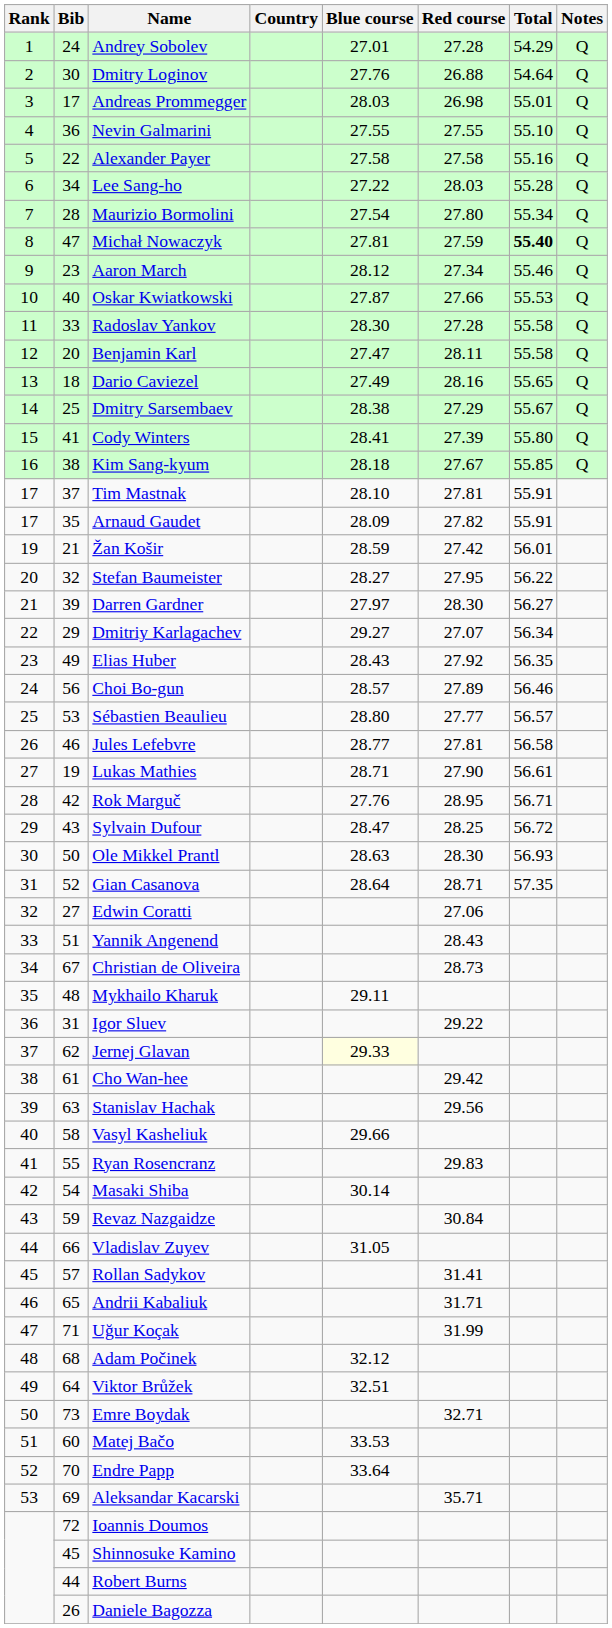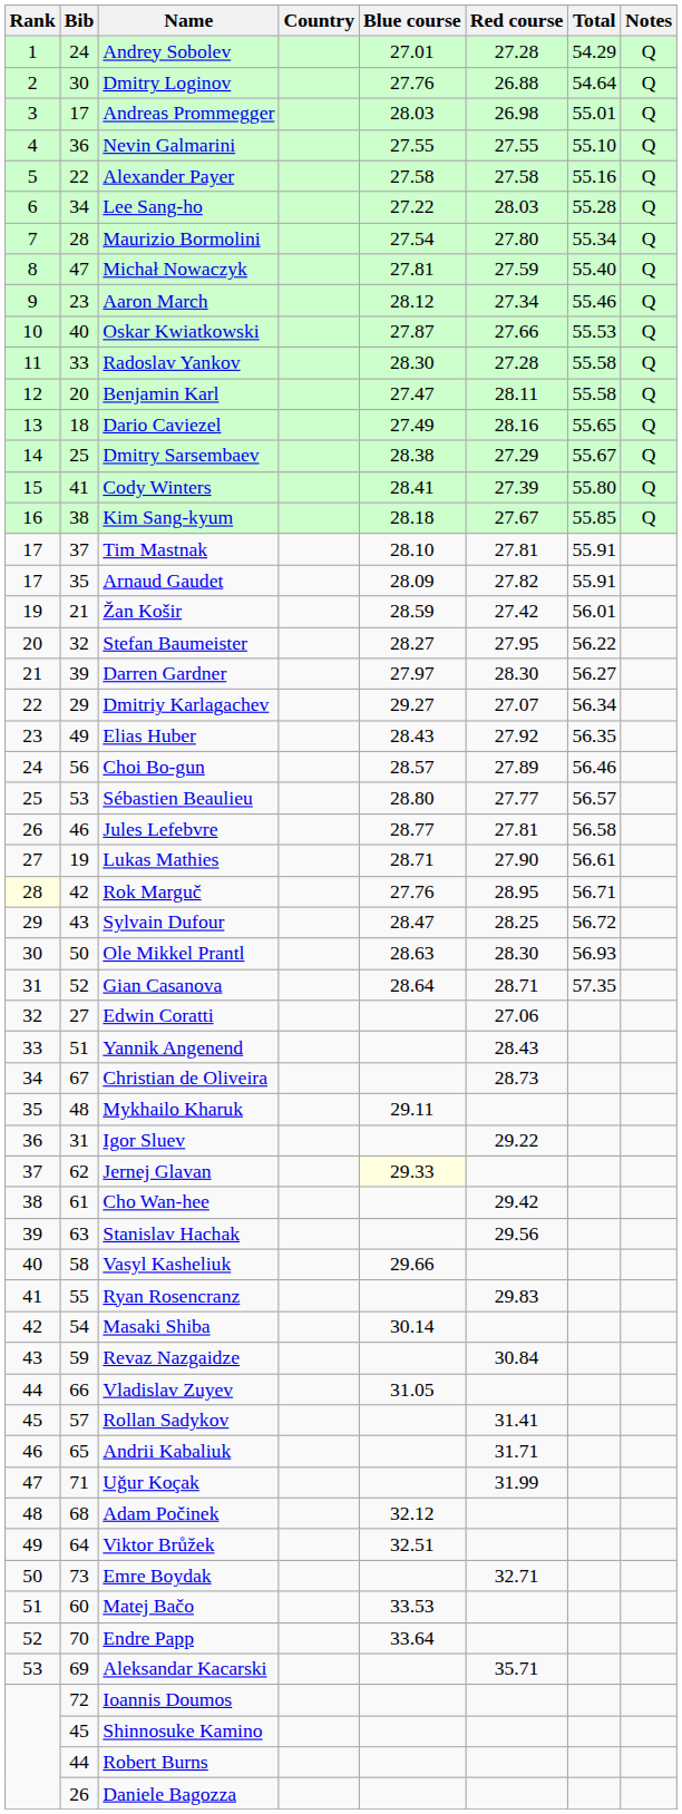Michał Nowaczyk | Total: bold -> normal
Rok Marguč | Rank: no background -> lightyellow background
